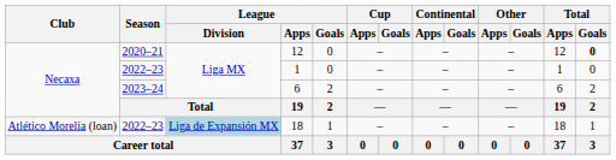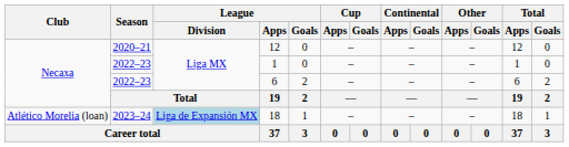row 3 | Total / Goals: bold -> normal
row 5 | Season: 2023–24 -> 2022–23
row 7 | Season: 2022–23 -> 2023–24
